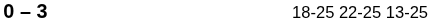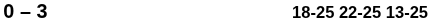row 1 | column 2: normal -> bold
